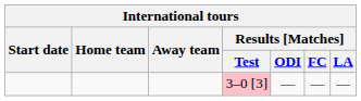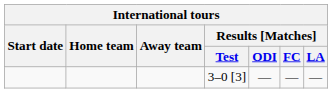row 4 | Results [Matches] / Test: pink background -> no background
